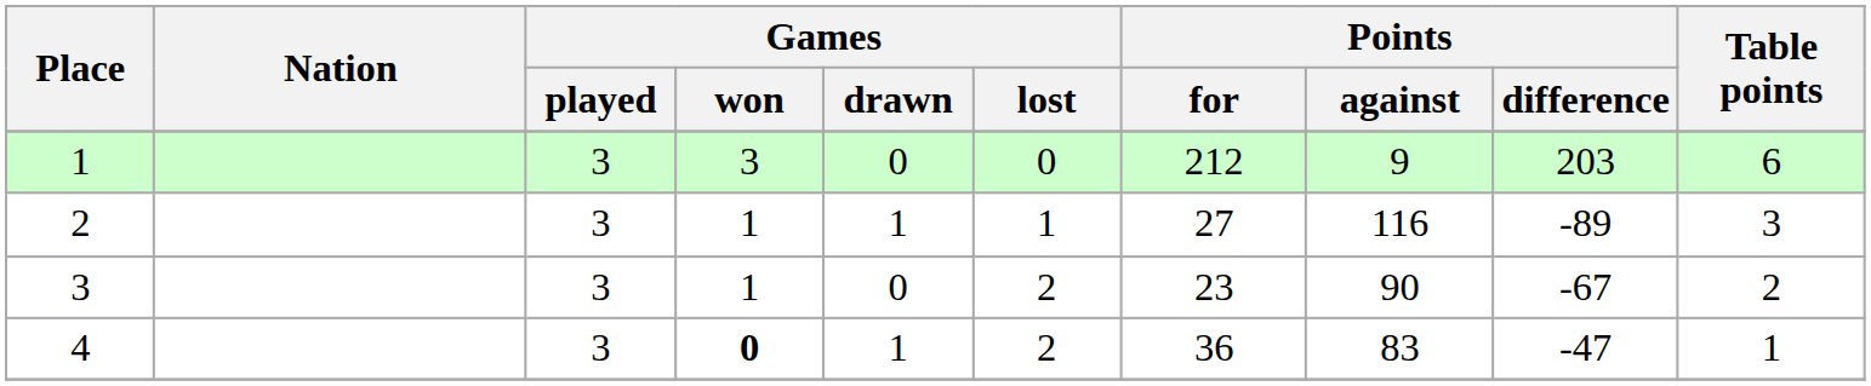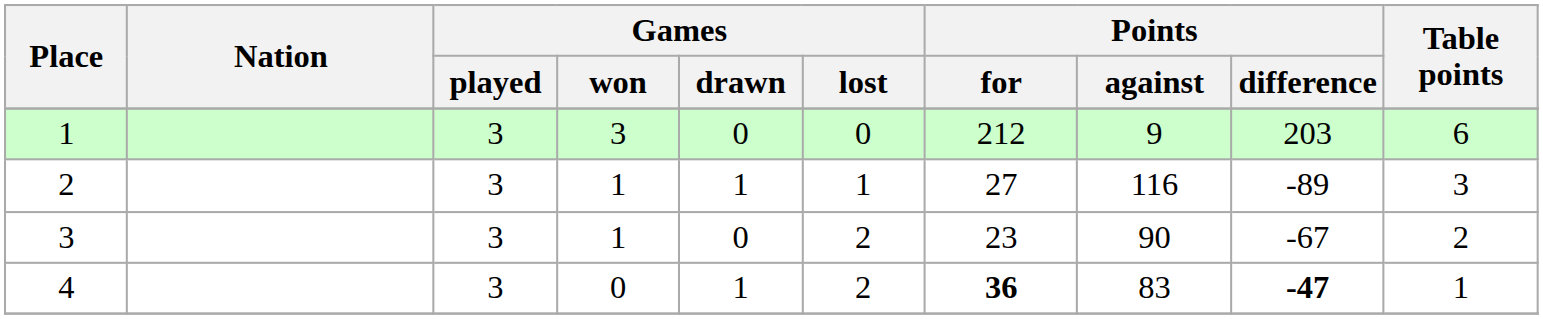4 | Games / won: bold -> normal
4 | Points / for: normal -> bold
4 | Points / difference: normal -> bold
